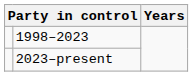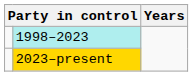1998–2023 | column 2: no background -> paleturquoise background
2023–present | column 2: no background -> gold background
